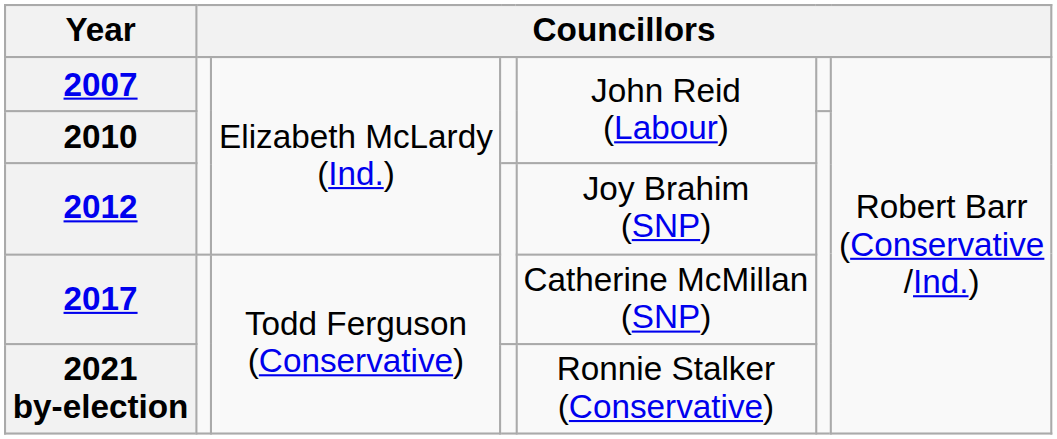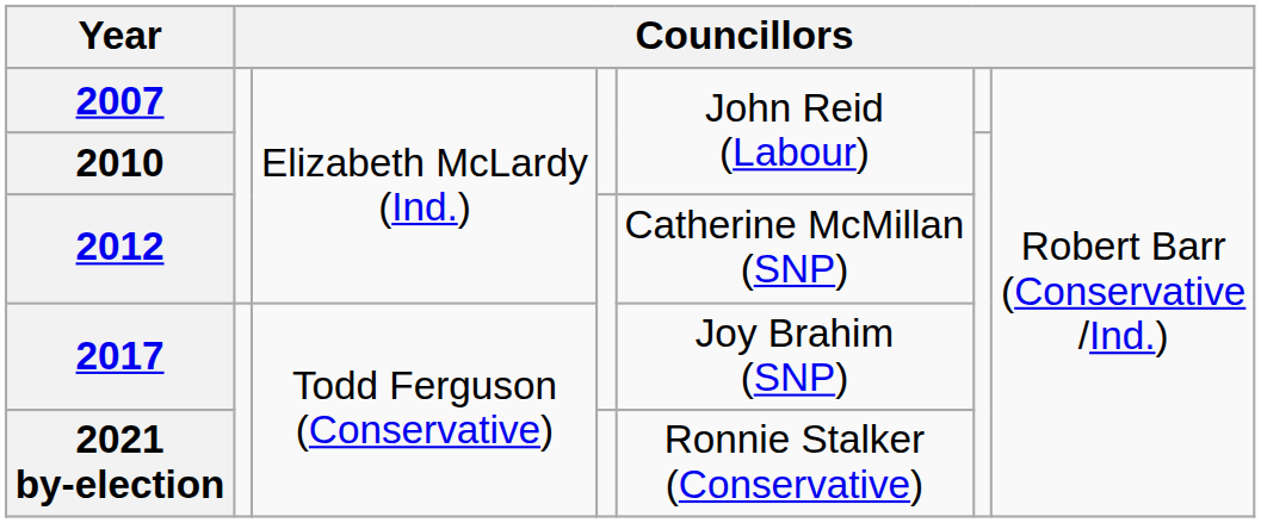2012 | column 5: Joy Brahim (SNP) -> Catherine McMillan (SNP)
2017 | column 5: Catherine McMillan (SNP) -> Joy Brahim (SNP)
